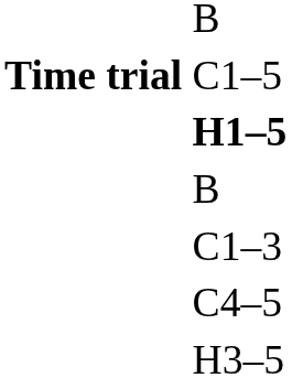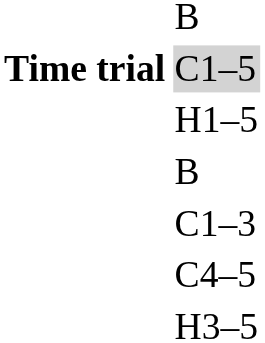C1–5 | column 2: no background -> lightgrey background
H1–5 | column 2: bold -> normal
